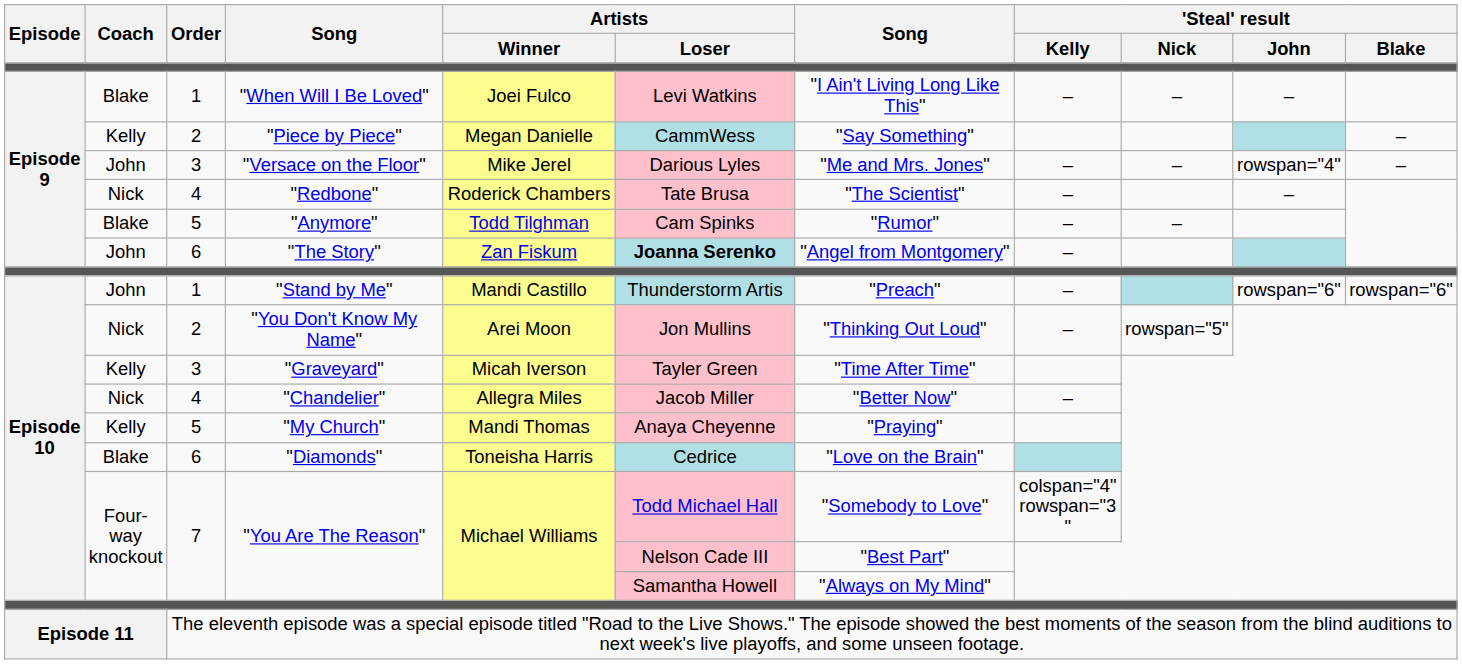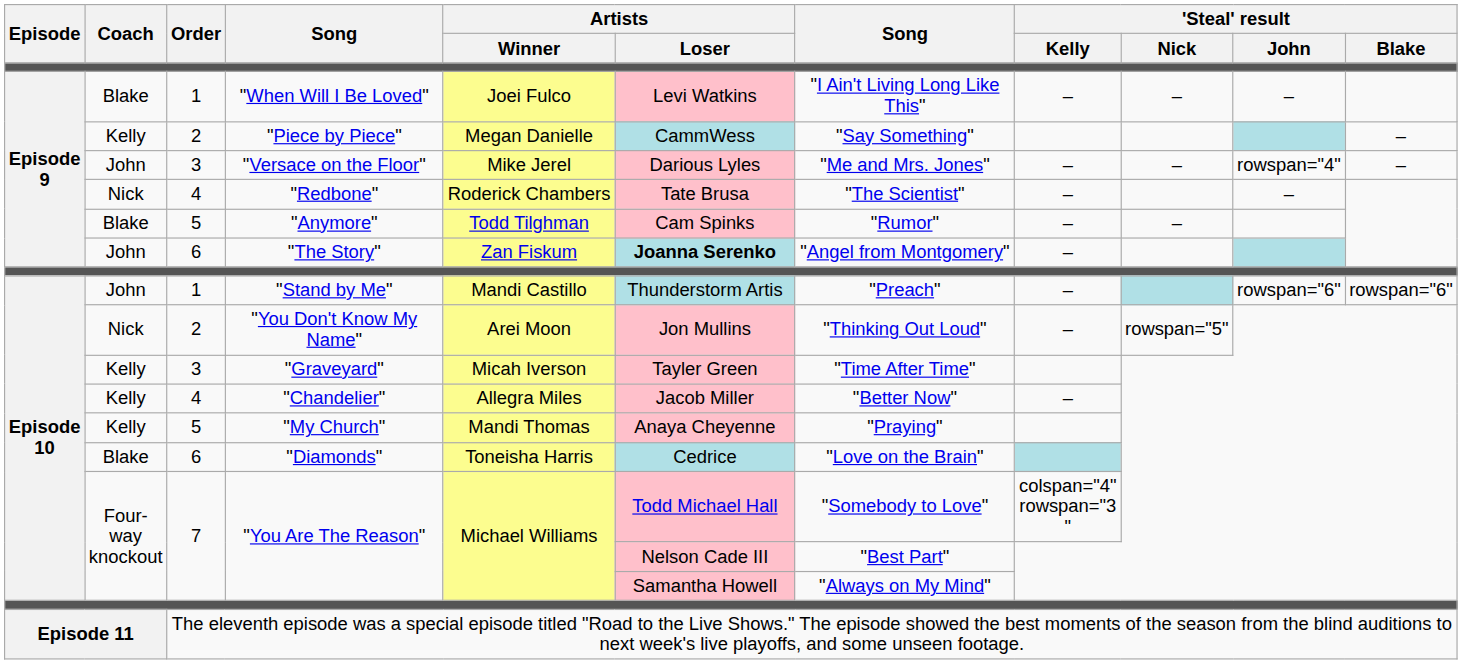"Chandelier" | Coach: Nick -> Kelly
